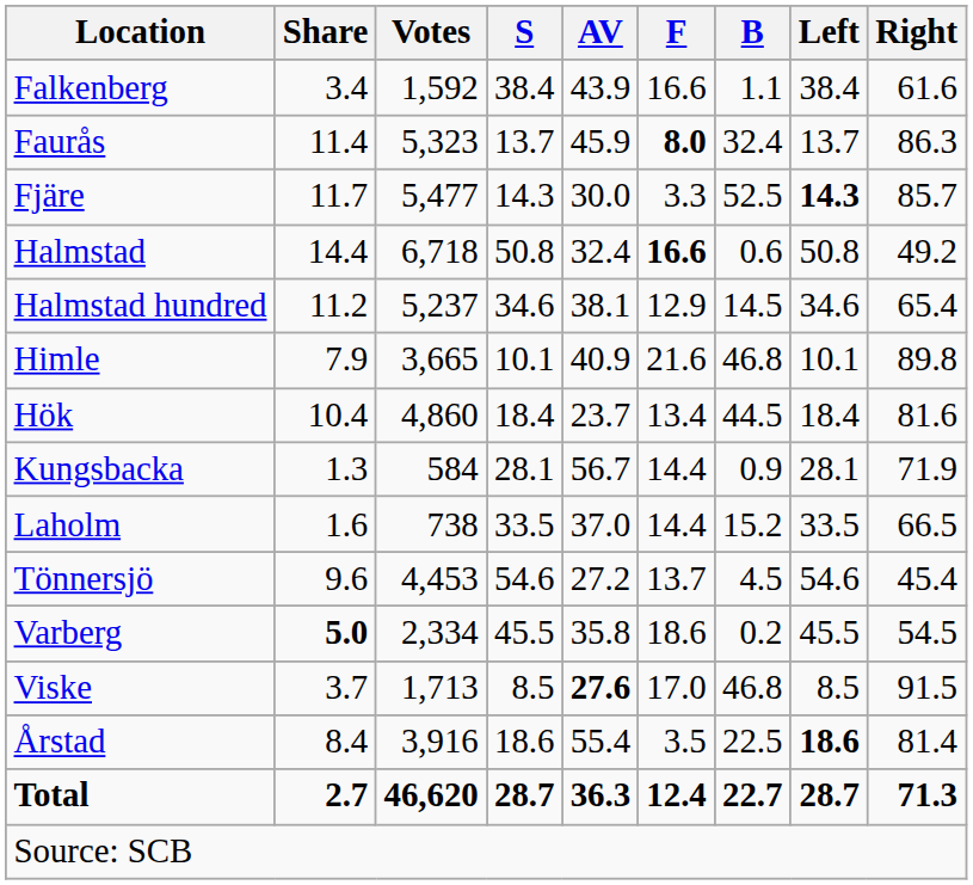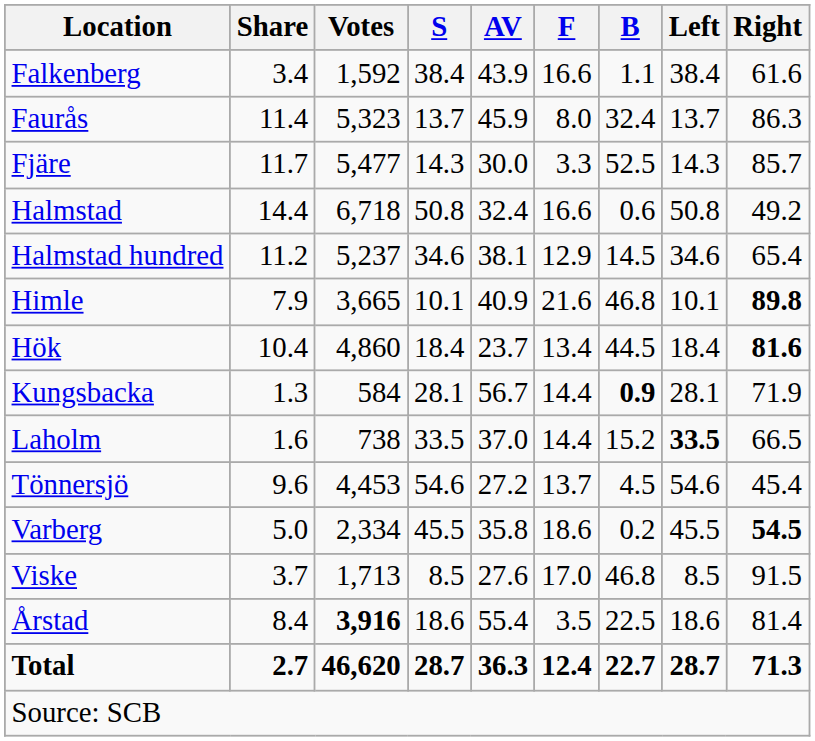Faurås | F: bold -> normal
Fjäre | Left: bold -> normal
Halmstad | F: bold -> normal
Himle | Right: normal -> bold
Hök | Right: normal -> bold
Kungsbacka | B: normal -> bold
Laholm | Left: normal -> bold
Varberg | Share: bold -> normal
Varberg | Right: normal -> bold
Viske | AV: bold -> normal
Årstad | Votes: normal -> bold
Årstad | Left: bold -> normal
